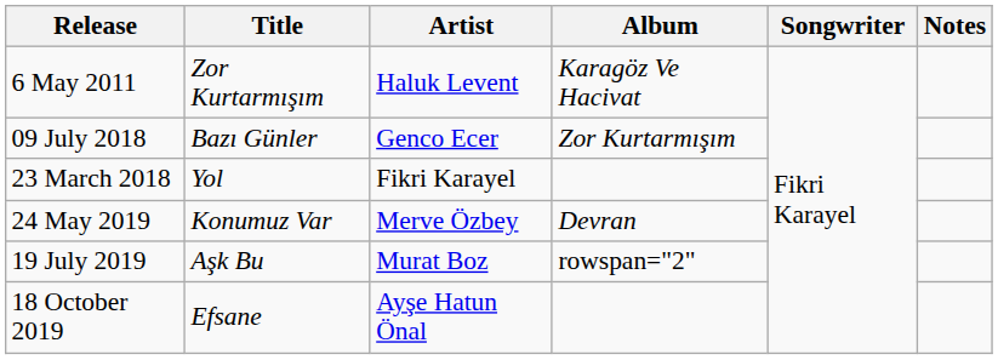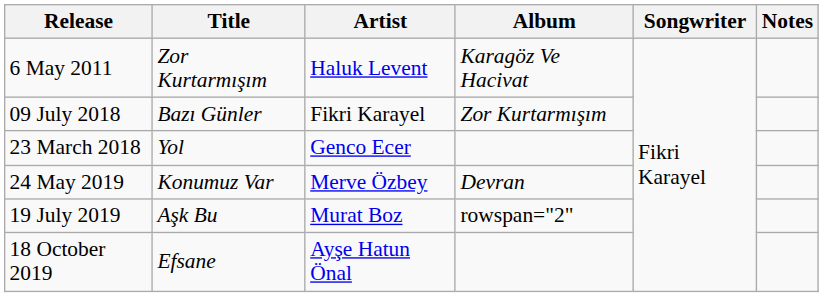09 July 2018 | Artist: Genco Ecer -> Fikri Karayel
23 March 2018 | Artist: Fikri Karayel -> Genco Ecer
